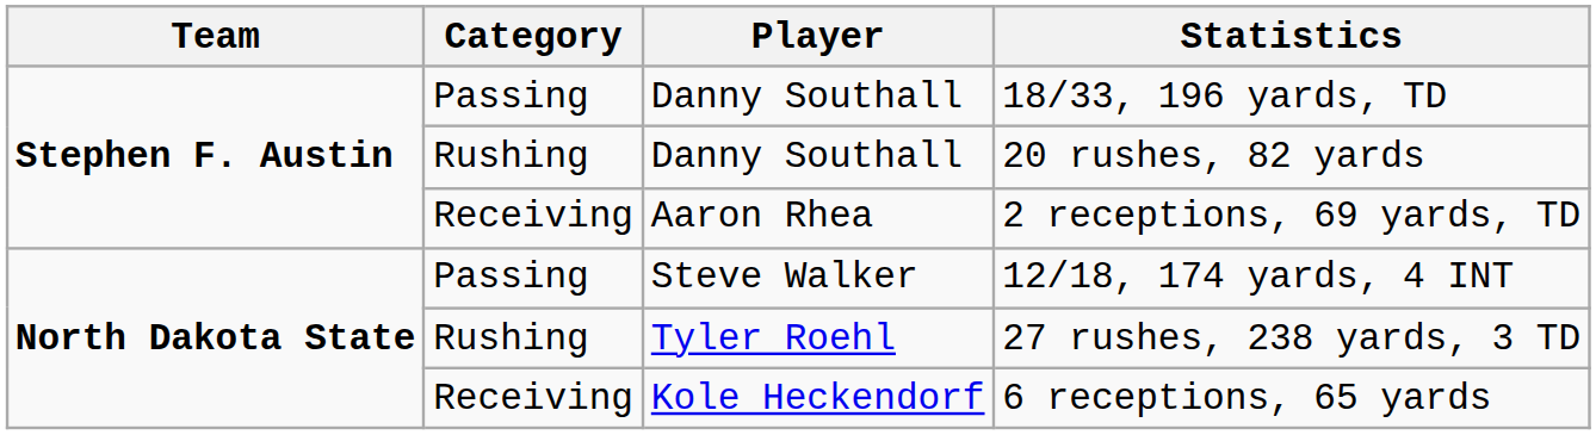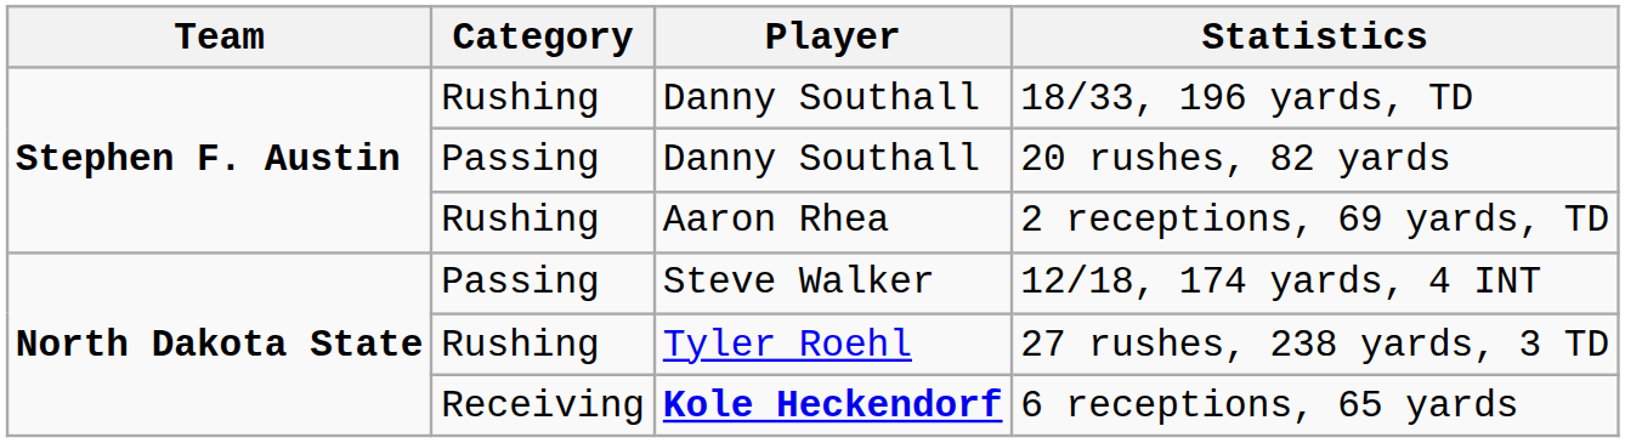18/33, 196 yards, TD | Category: Passing -> Rushing
20 rushes, 82 yards | Category: Rushing -> Passing
2 receptions, 69 yards, TD | Category: Receiving -> Rushing
6 receptions, 65 yards | Player: normal -> bold
